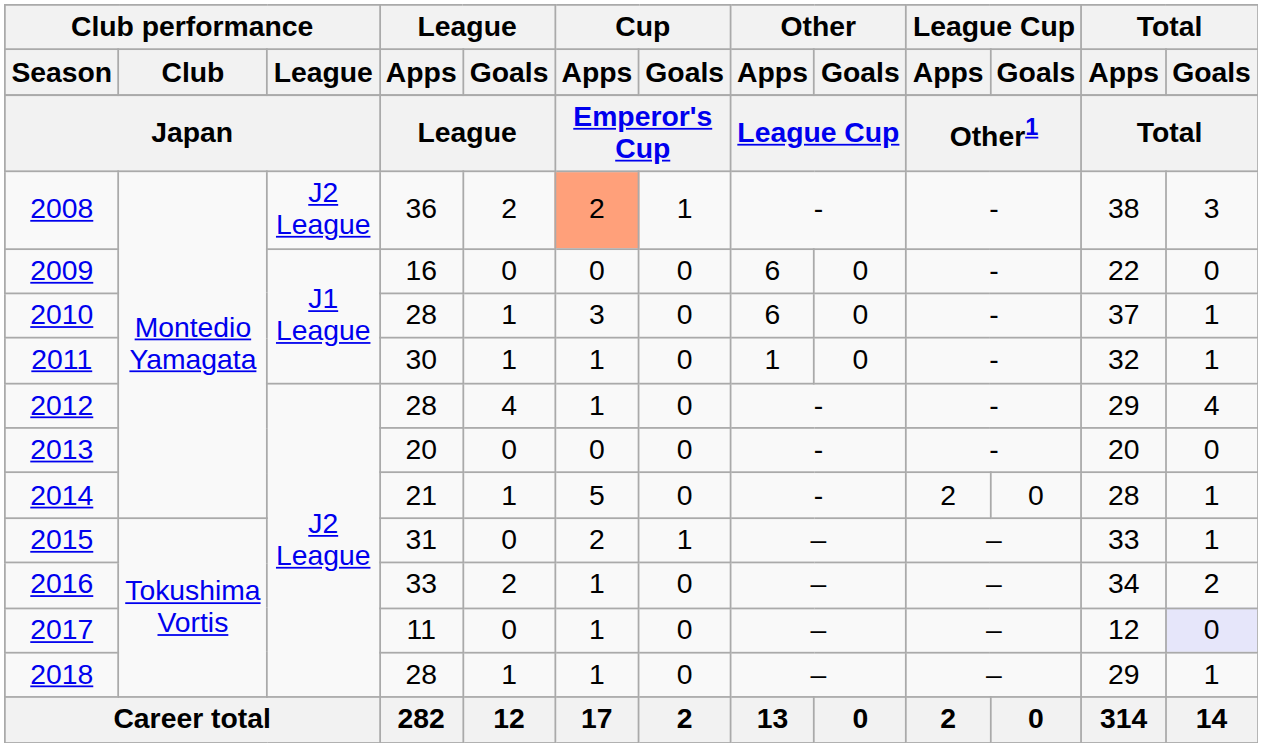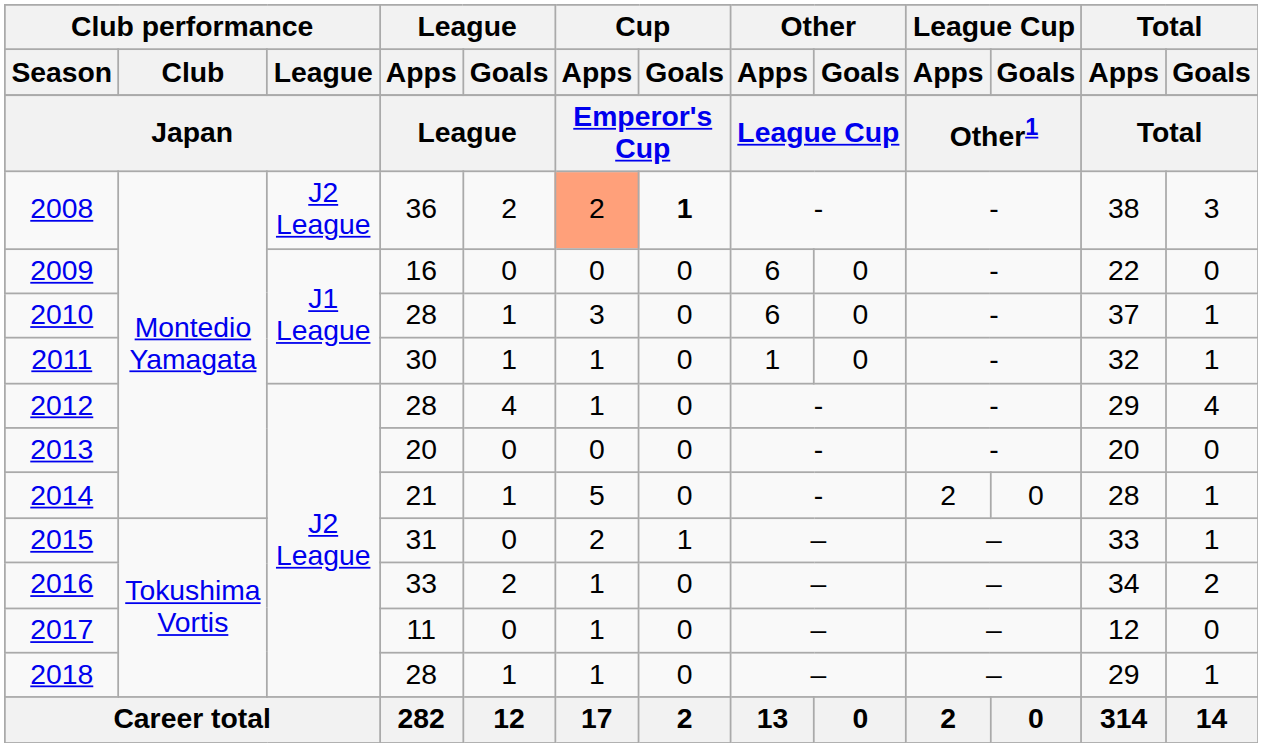2008 | Cup / Goals: normal -> bold
2017 | Total / Goals: lavender background -> no background
